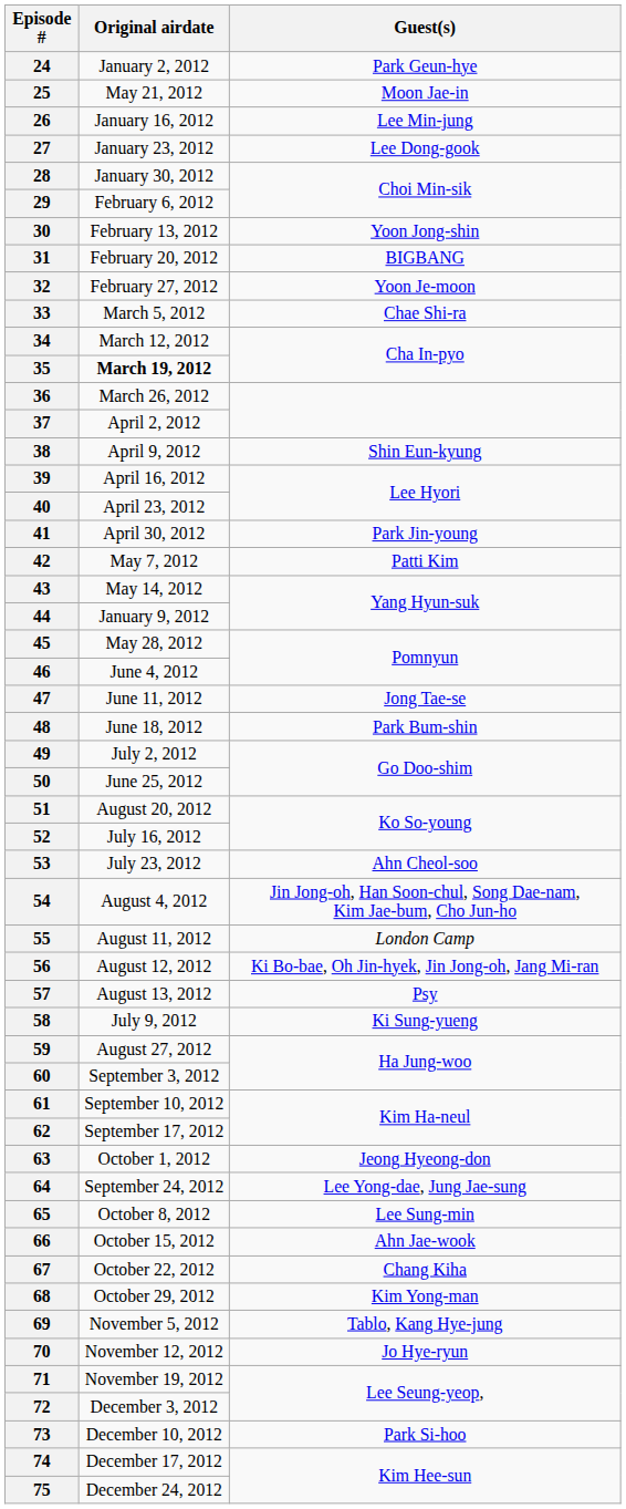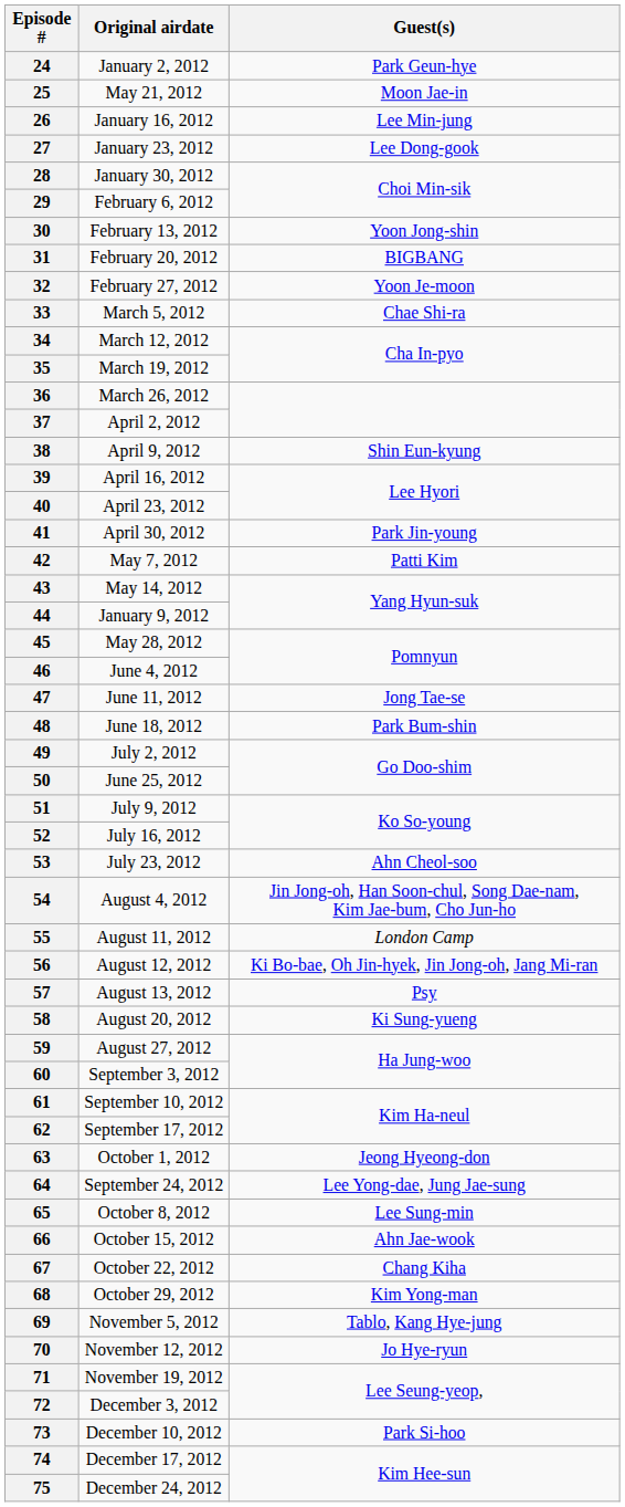35 | Original airdate: bold -> normal
51 | Original airdate: August 20, 2012 -> July 9, 2012
58 | Original airdate: July 9, 2012 -> August 20, 2012
